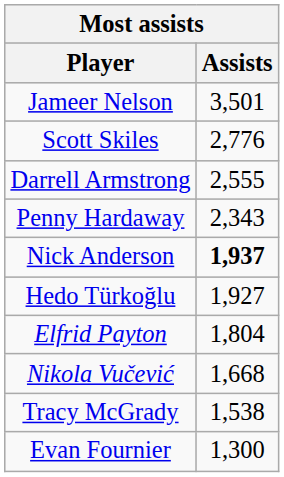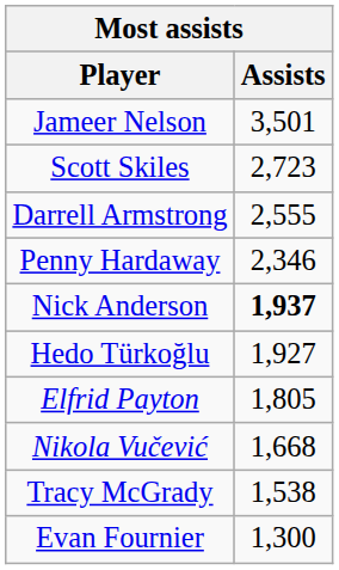Scott Skiles | Assists: 2,776 -> 2,723
Penny Hardaway | Assists: 2,343 -> 2,346
Elfrid Payton | Assists: 1,804 -> 1,805
